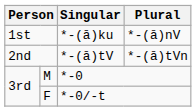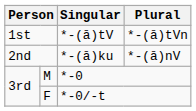1st | Singular: *-(ā)ku -> *-(ā)tV
1st | Plural: *-(ā)nV -> *-(ā)tVn
2nd | Singular: *-(ā)tV -> *-(ā)ku
2nd | Plural: *-(ā)tVn -> *-(ā)nV
